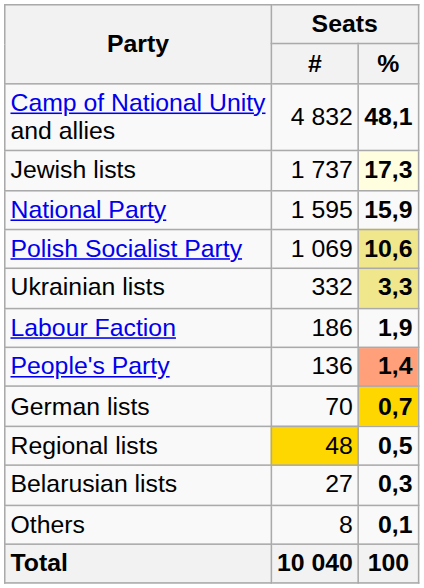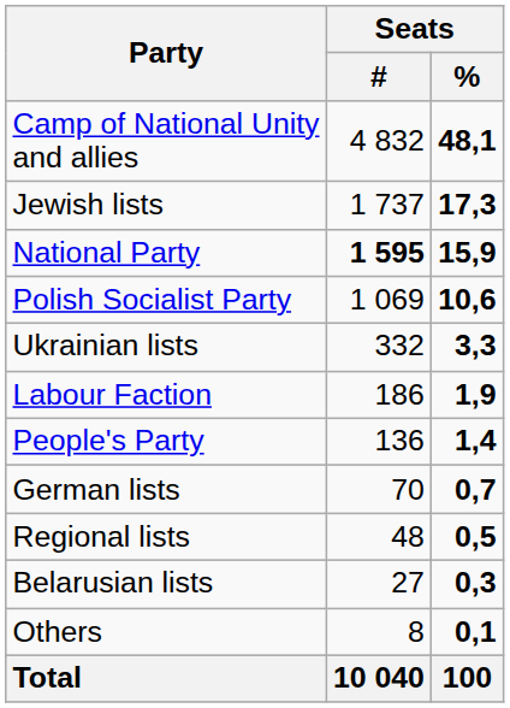Jewish lists | Seats / %: lightyellow background -> no background
National Party | Seats / #: normal -> bold
Polish Socialist Party | Seats / %: khaki background -> no background
Ukrainian lists | Seats / %: khaki background -> no background
People's Party | Seats / %: lightsalmon background -> no background
German lists | Seats / %: gold background -> no background
Regional lists | Seats / #: gold background -> no background
